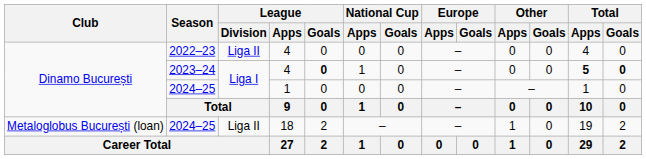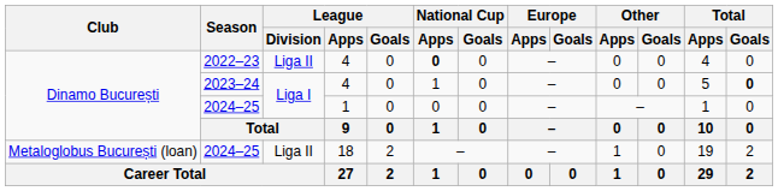2022–23 | National Cup / Apps: normal -> bold
2023–24 | League / Goals: bold -> normal
2023–24 | Total / Apps: bold -> normal
